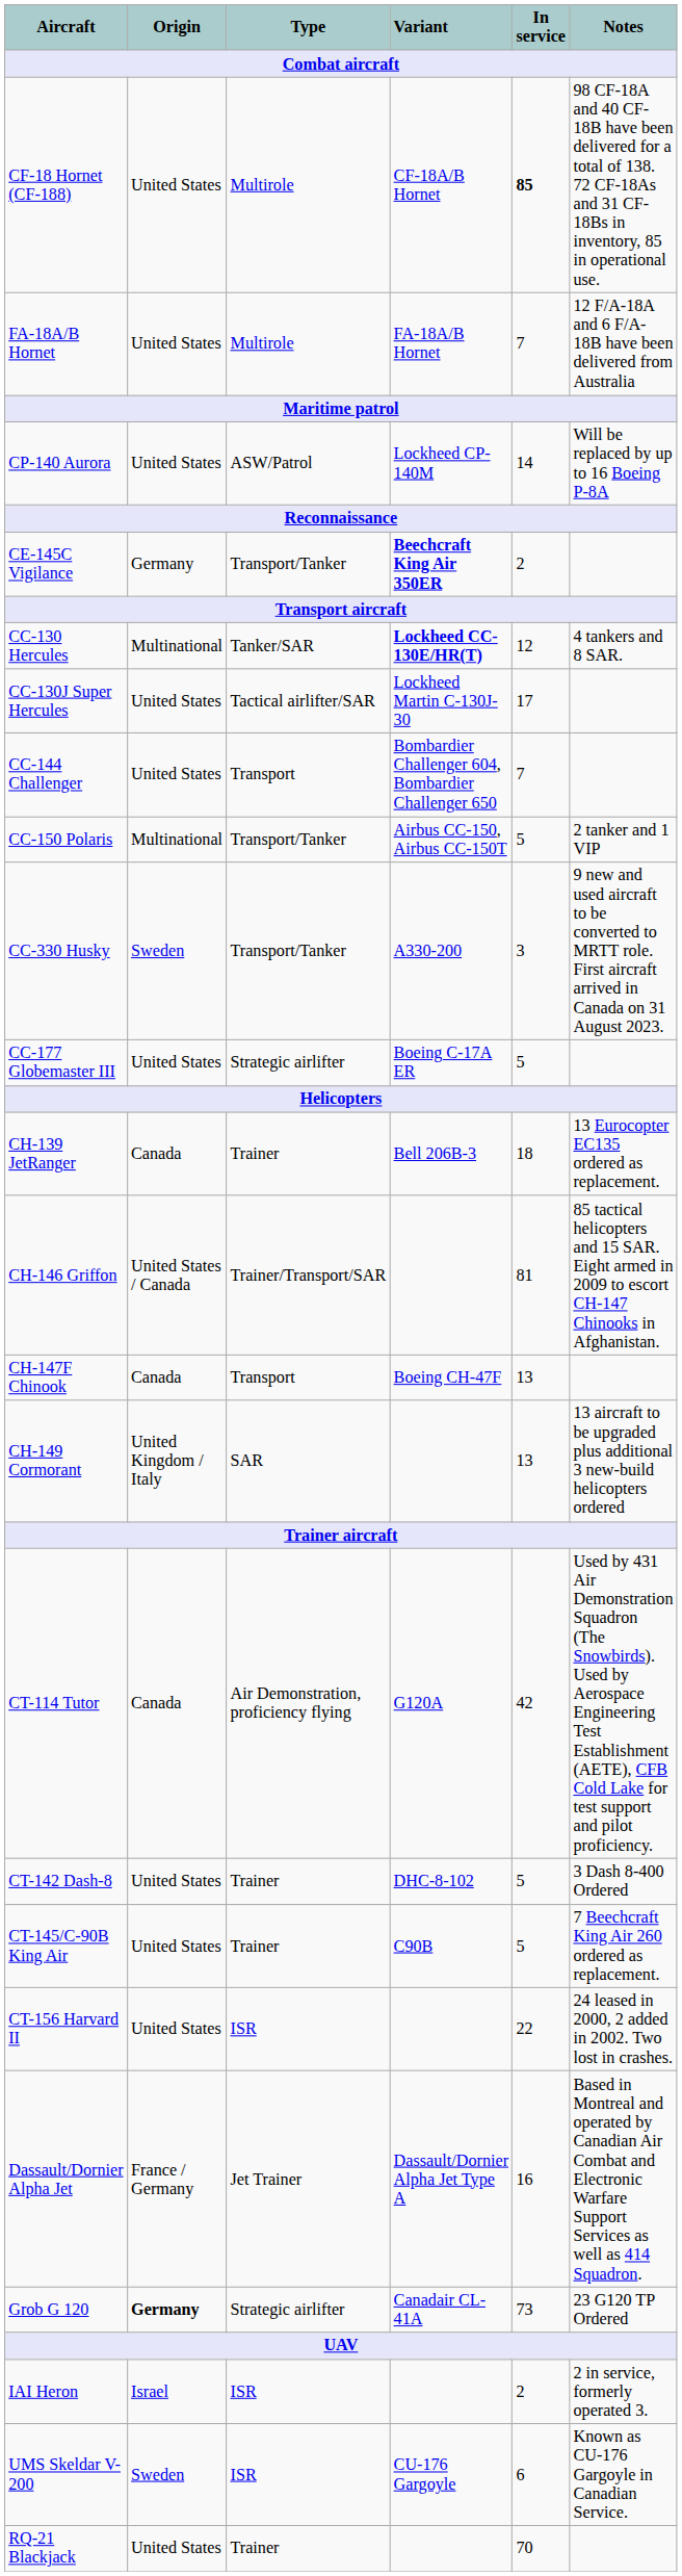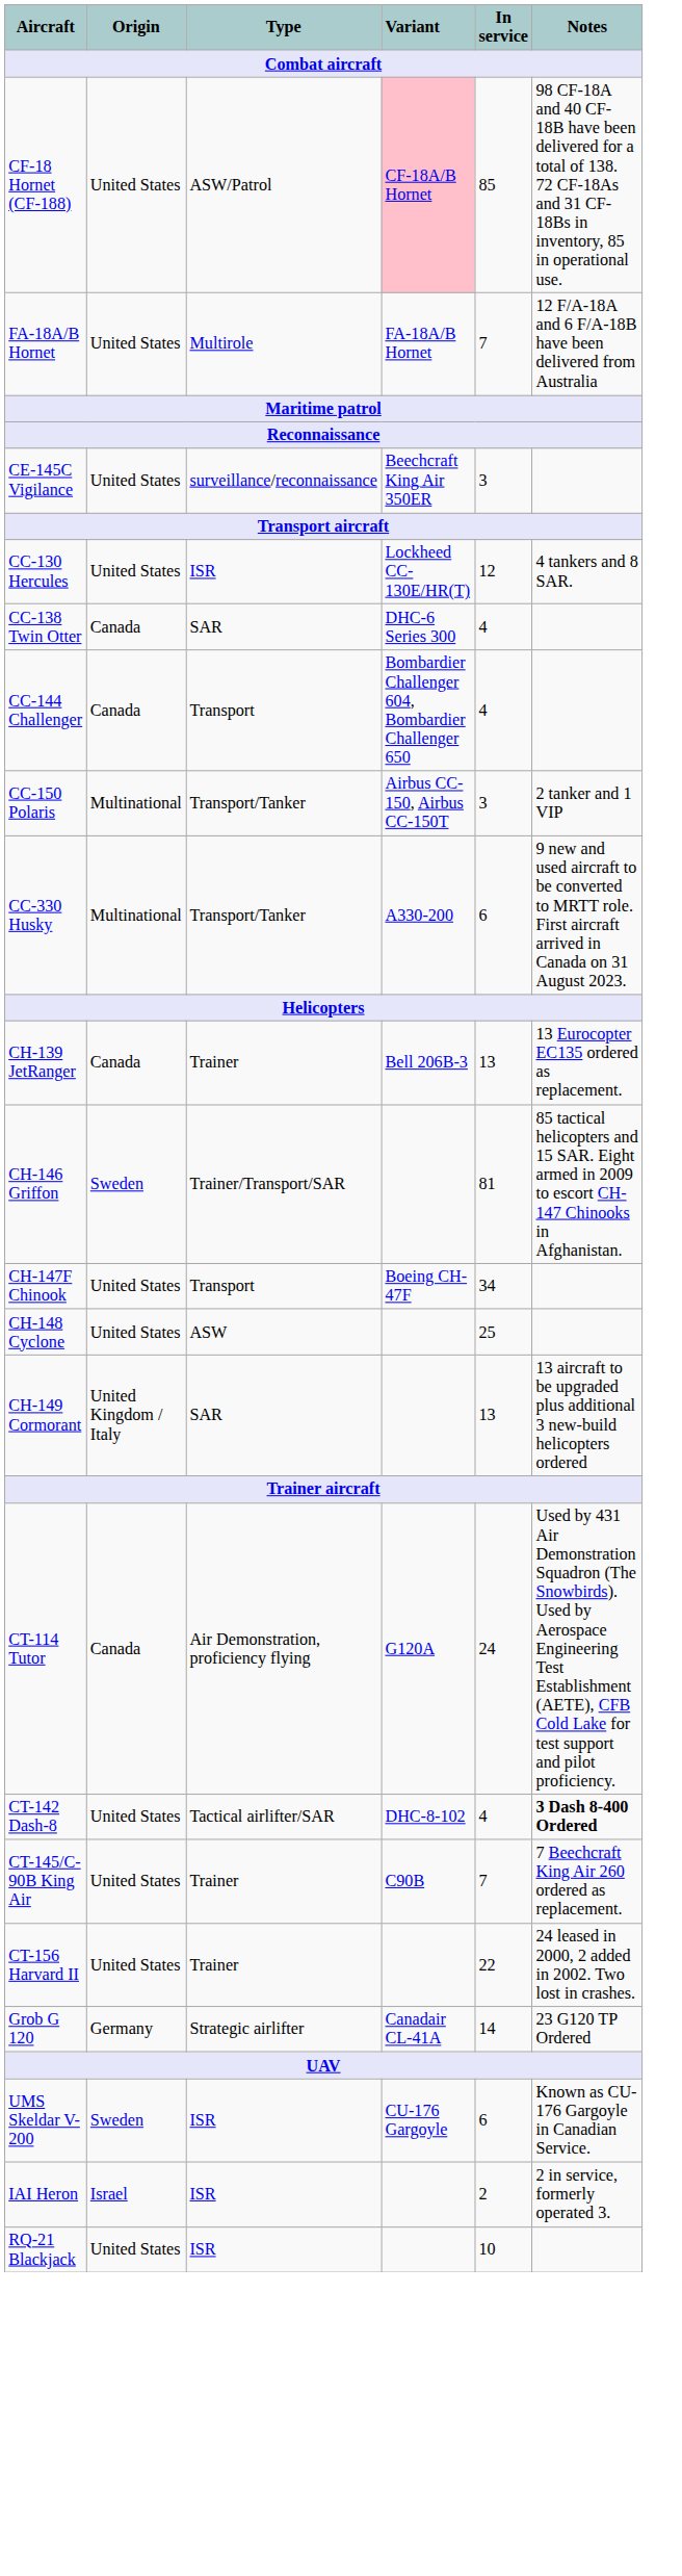CF-18 Hornet (CF-188) | Type: Multirole -> ASW/Patrol
CF-18 Hornet (CF-188) | Variant: no background -> pink background
CF-18 Hornet (CF-188) | In service: bold -> normal
- row: CP-140 Aurora | United States | ASW/Patrol | Lockheed CP-140M | 14 | Will be replaced by up to 16 Boeing P-8A
CE-145C Vigilance | Origin: Germany -> United States
CE-145C Vigilance | Type: Transport/Tanker -> surveillance/reconnaissance
CE-145C Vigilance | Variant: bold -> normal
CE-145C Vigilance | In service: 2 -> 3
CC-130 Hercules | Origin: Multinational -> United States
CC-130 Hercules | Type: Tanker/SAR -> ISR
CC-130 Hercules | Variant: bold -> normal
- row: CC-130J Super Hercules | United States | Tactical airlifter/SAR | Lockheed Martin C-130J-30 | 17
+ row: CC-138 Twin Otter | Canada | SAR | DHC-6 Series 300 | 4
CC-144 Challenger | Origin: United States -> Canada
CC-144 Challenger | In service: 7 -> 4
CC-150 Polaris | In service: 5 -> 3
CC-330 Husky | Origin: Sweden -> Multinational
CC-330 Husky | In service: 3 -> 6
- row: CC-177 Globemaster III | United States | Strategic airlifter | Boeing C-17A ER | 5
CH-139 JetRanger | In service: 18 -> 13
CH-146 Griffon | Origin: United States / Canada -> Sweden
CH-147F Chinook | Origin: Canada -> United States
CH-147F Chinook | In service: 13 -> 34
+ row: CH-148 Cyclone | United States | ASW | 25
CT-114 Tutor | In service: 42 -> 24
CT-142 Dash-8 | Type: Trainer -> Tactical airlifter/SAR
CT-142 Dash-8 | In service: 5 -> 4
CT-142 Dash-8 | Notes: normal -> bold
CT-145/C-90B King Air | In service: 5 -> 7
CT-156 Harvard II | Type: ISR -> Trainer
- row: Dassault/Dornier Alpha Jet | France / Germany | Jet Trainer | Dassault/Dornier Alpha Jet Type A | 16 | Based in Montreal and operated by Canadian Air Combat and Electronic Warfare Support Services as well as 414 Squadron.
Grob G 120 | Origin: bold -> normal
Grob G 120 | In service: 73 -> 14
rows swapped: IAI Heron <-> UMS Skeldar V-200
RQ-21 Blackjack | Type: Trainer -> ISR
RQ-21 Blackjack | In service: 70 -> 10
